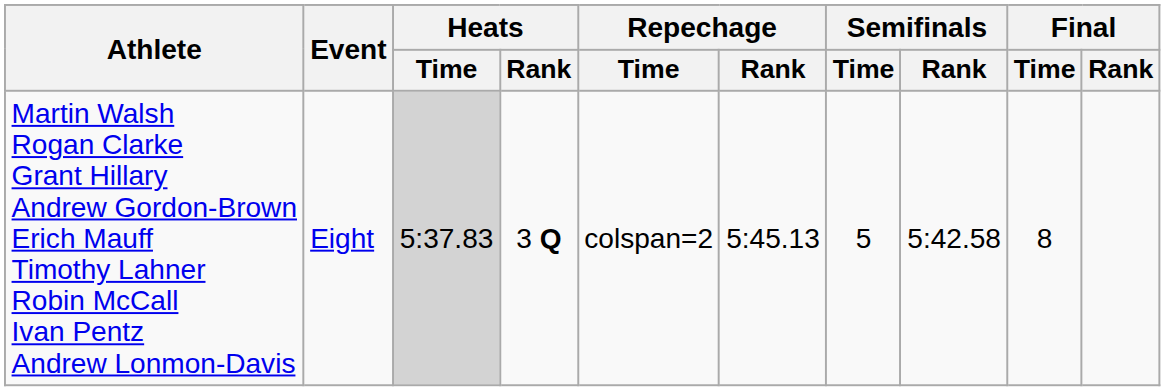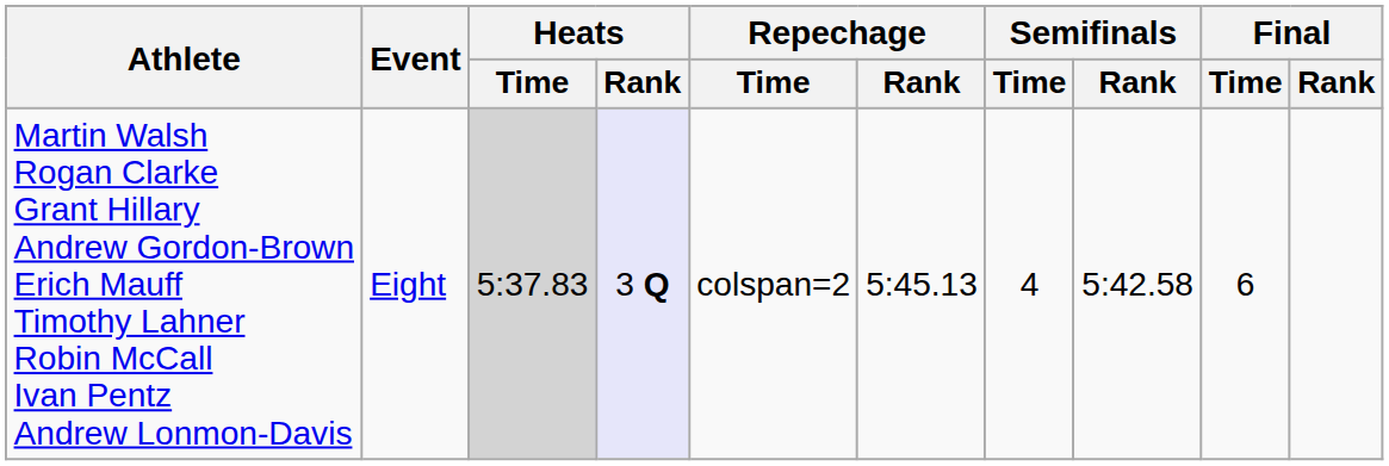row 3 | Heats / Rank: no background -> lavender background
row 3 | Semifinals / Time: 5 -> 4
row 3 | Final / Time: 8 -> 6
